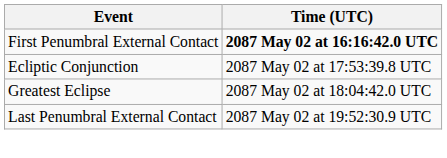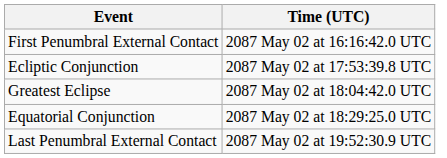First Penumbral External Contact | Time (UTC): bold -> normal
+ row: Equatorial Conjunction | 2087 May 02 at 18:29:25.0 UTC
